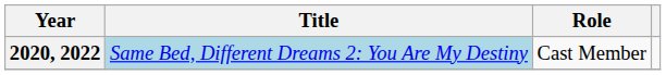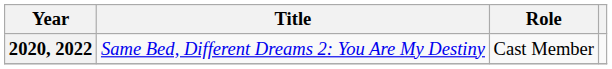2020, 2022 | Title: lightblue background -> no background
